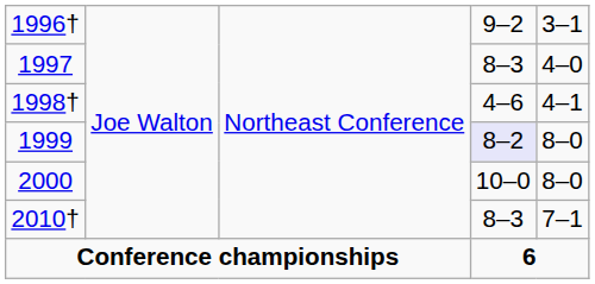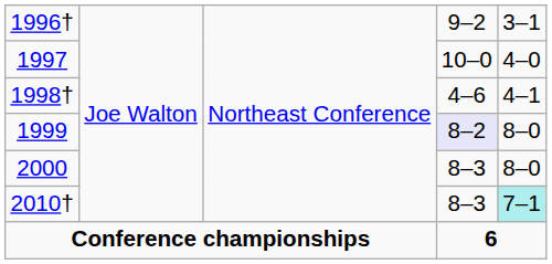1997 | column 4: 8–3 -> 10–0
2000 | column 4: 10–0 -> 8–3
2010† | column 5: no background -> paleturquoise background
